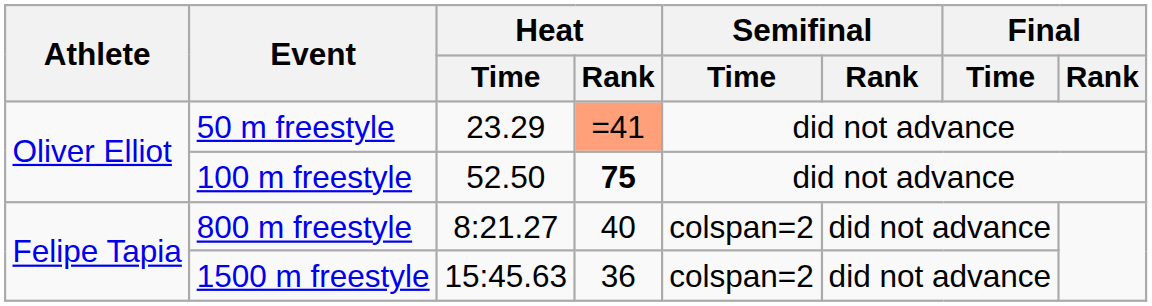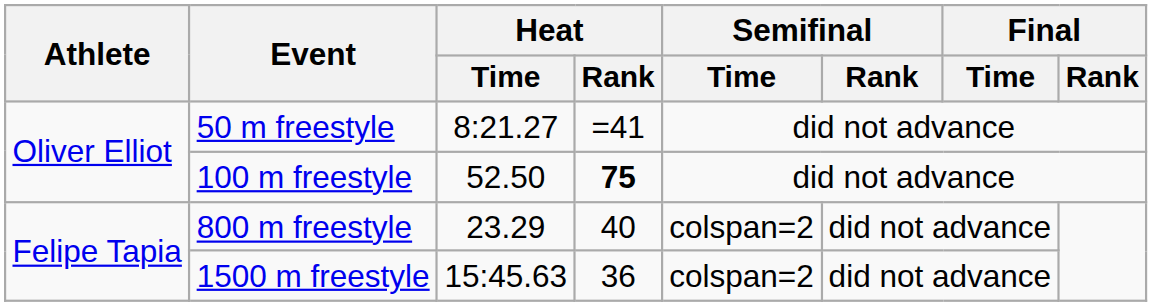50 m freestyle | Heat / Time: 23.29 -> 8:21.27
50 m freestyle | Heat / Rank: lightsalmon background -> no background
800 m freestyle | Heat / Time: 8:21.27 -> 23.29
